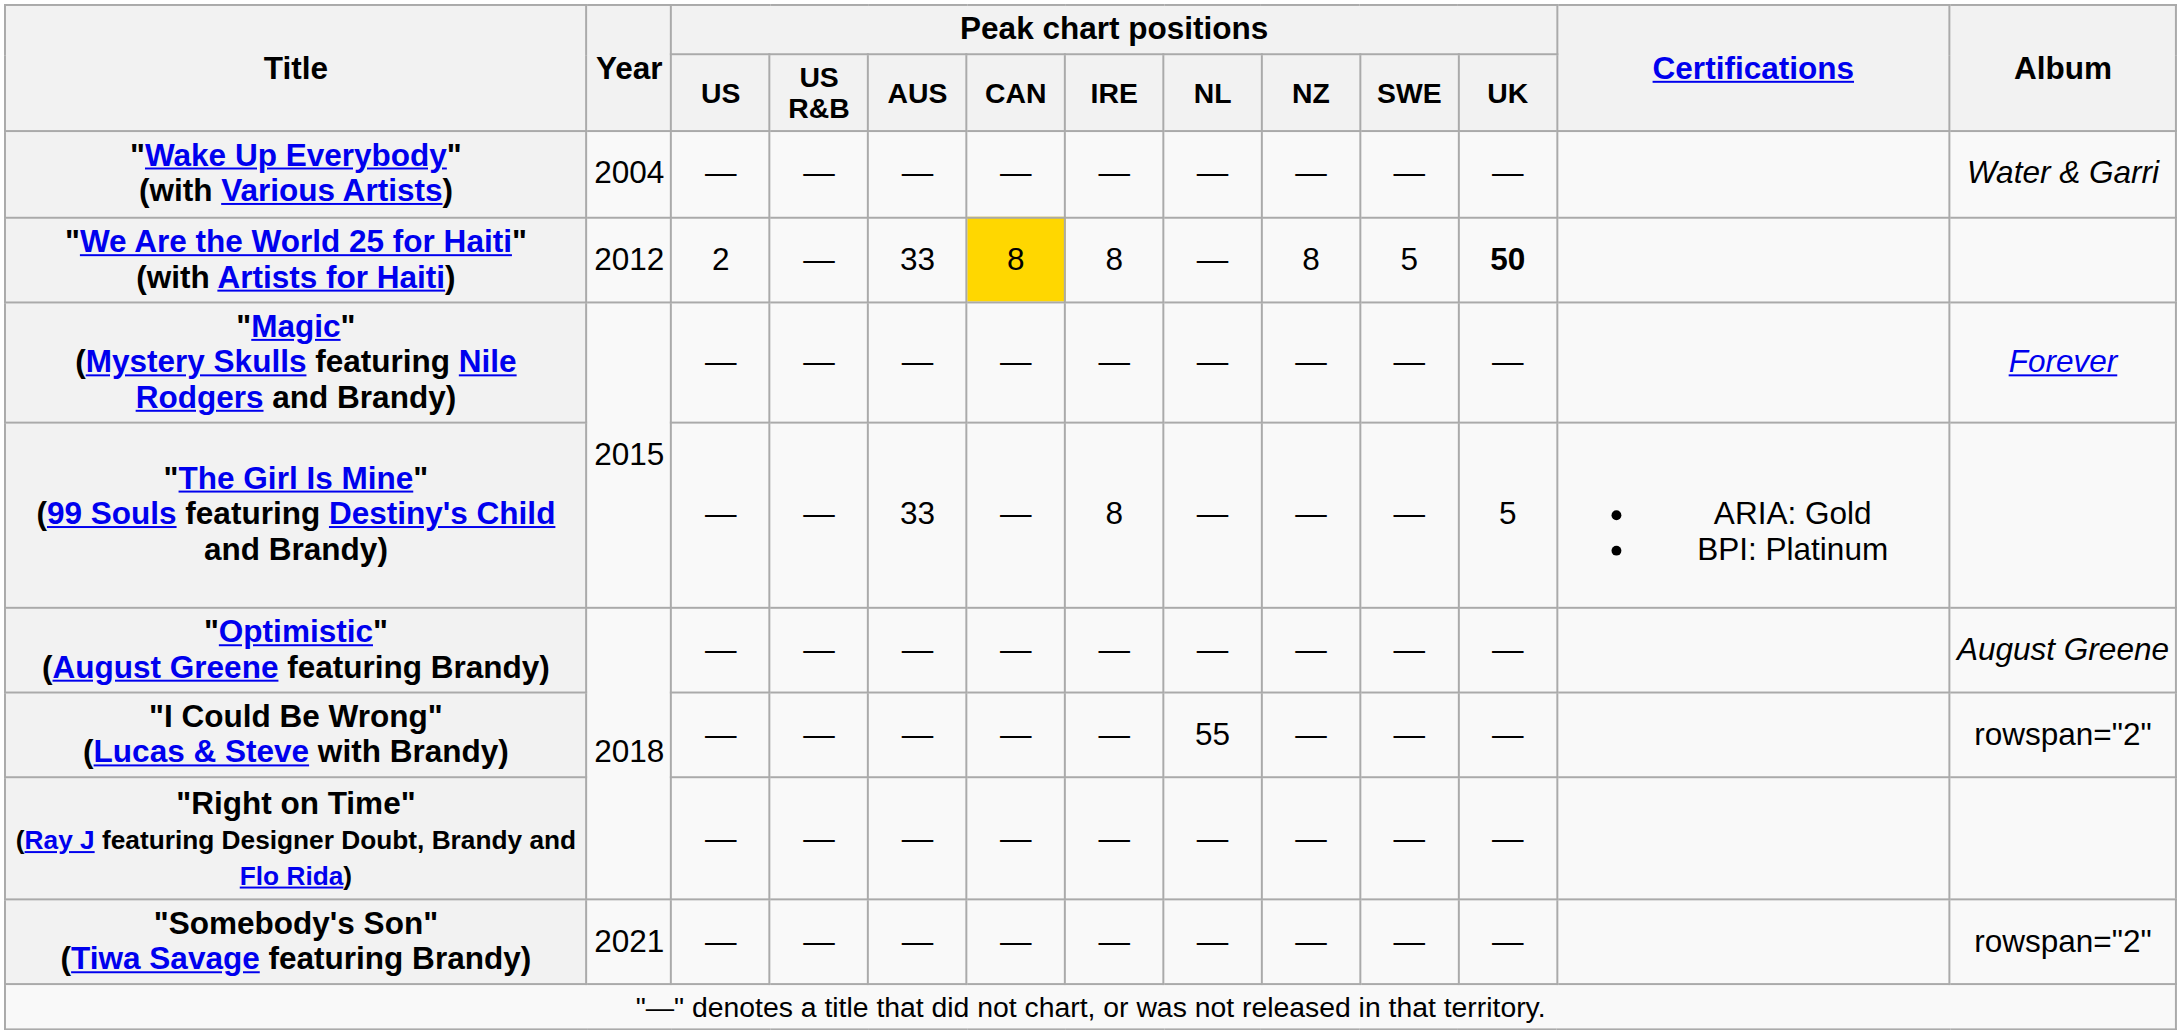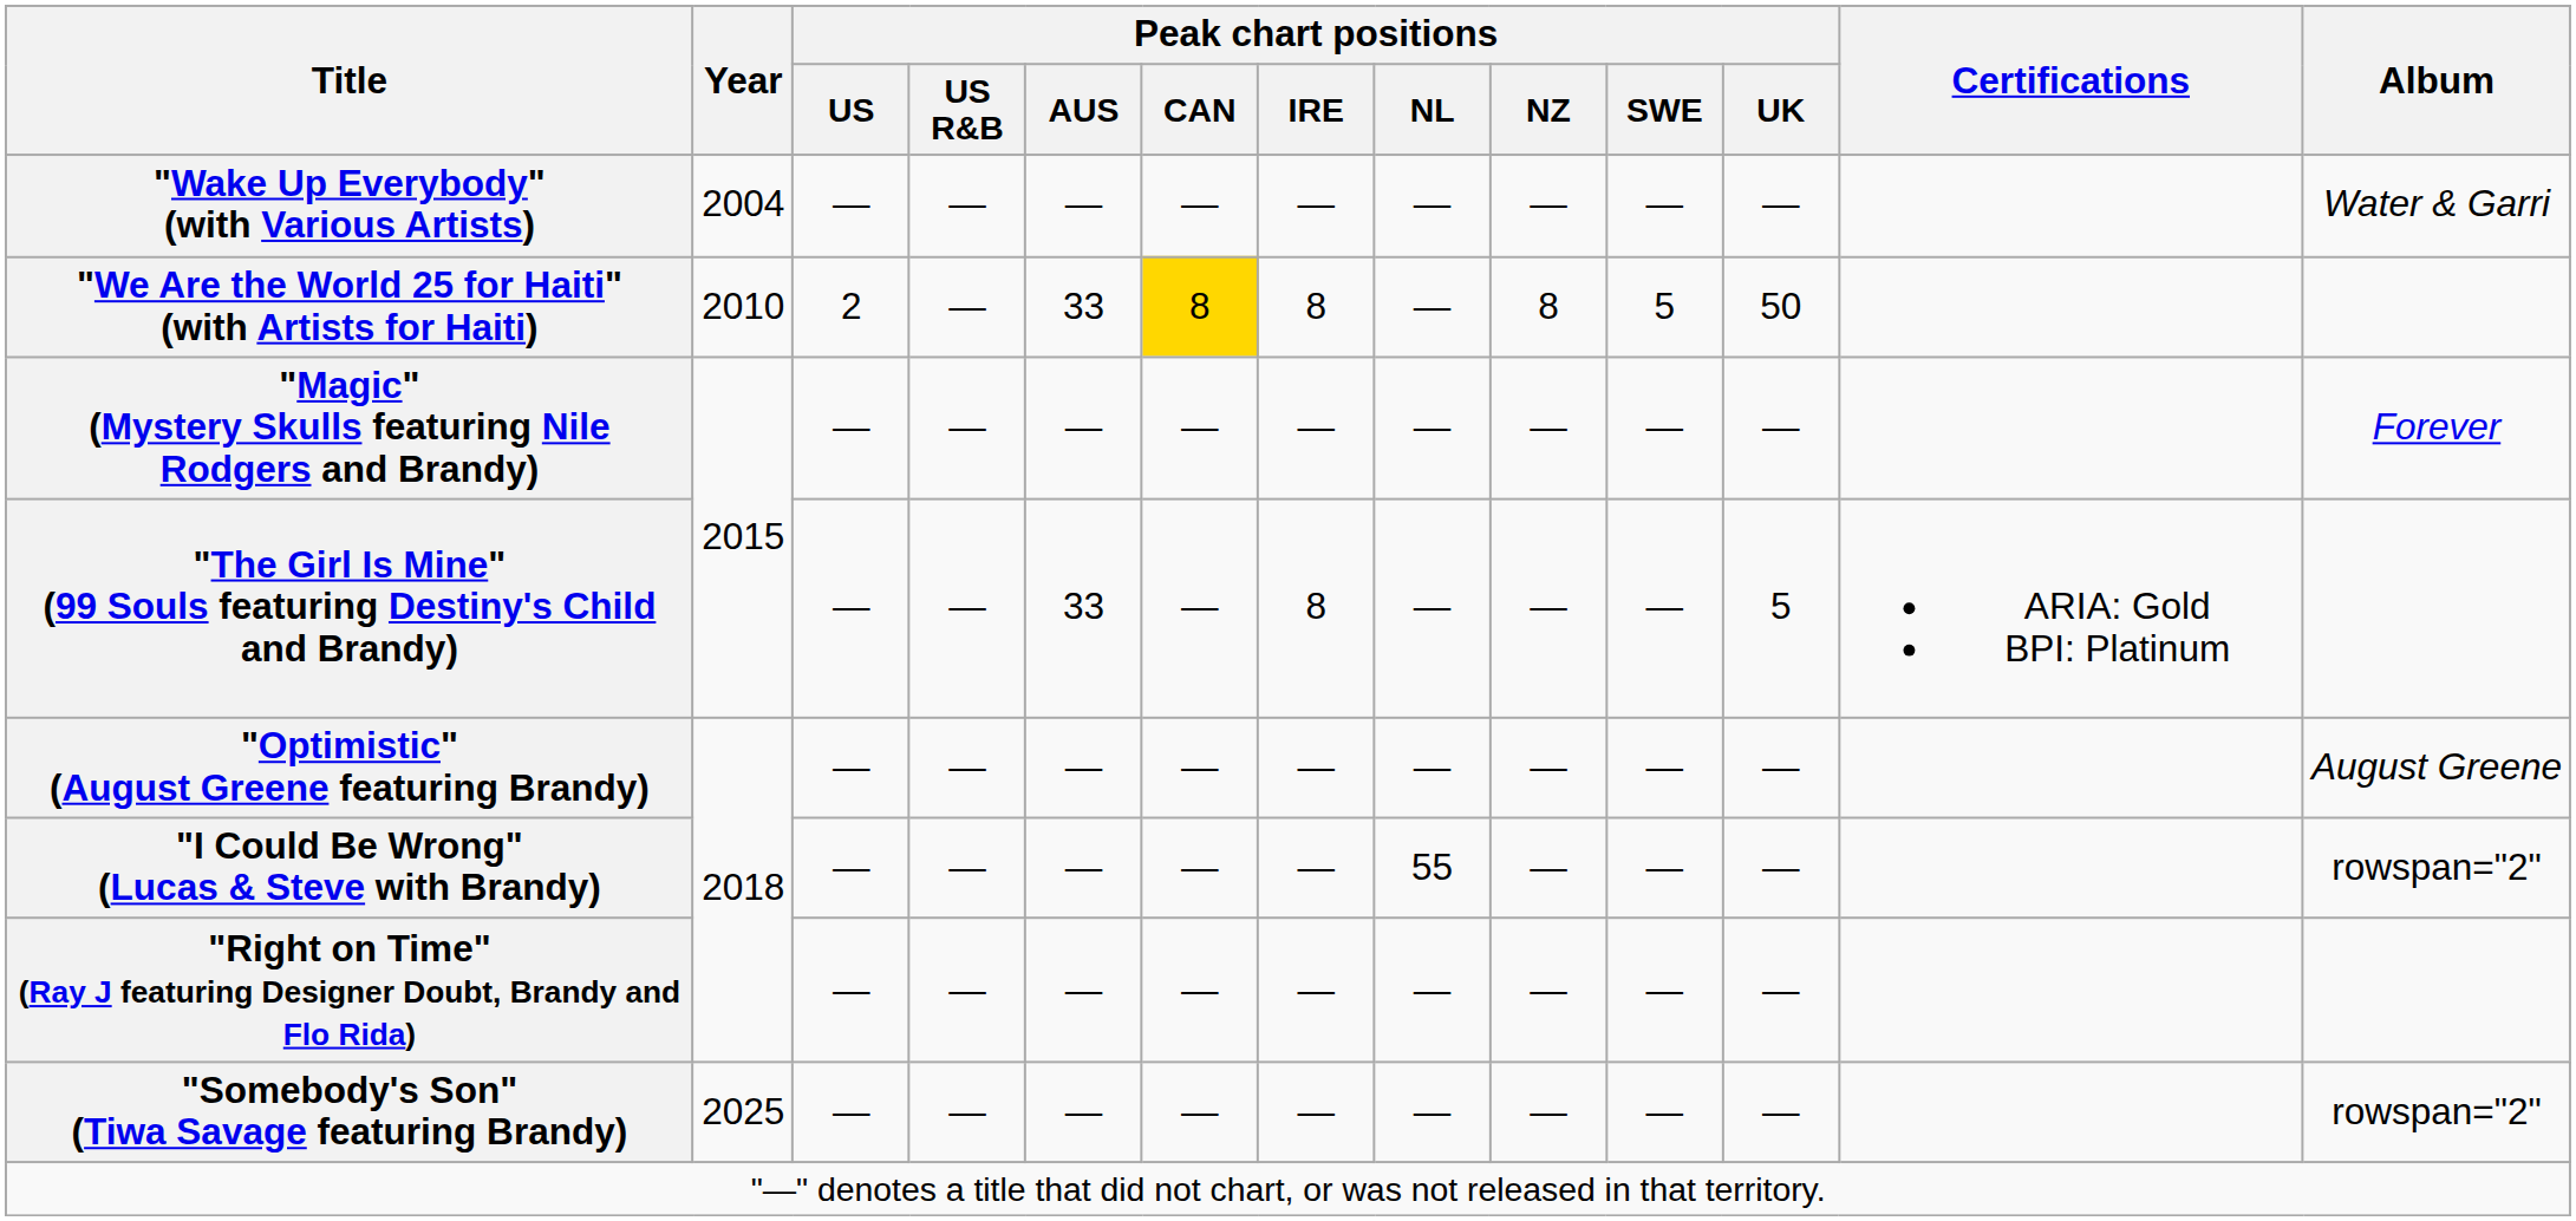"We Are the World 25 for Haiti" (with Artists for Haiti) | Year: 2012 -> 2010
"We Are the World 25 for Haiti" (with Artists for Haiti) | Peak chart positions / UK: bold -> normal
"Somebody's Son" (Tiwa Savage featuring Brandy) | Year: 2021 -> 2025
